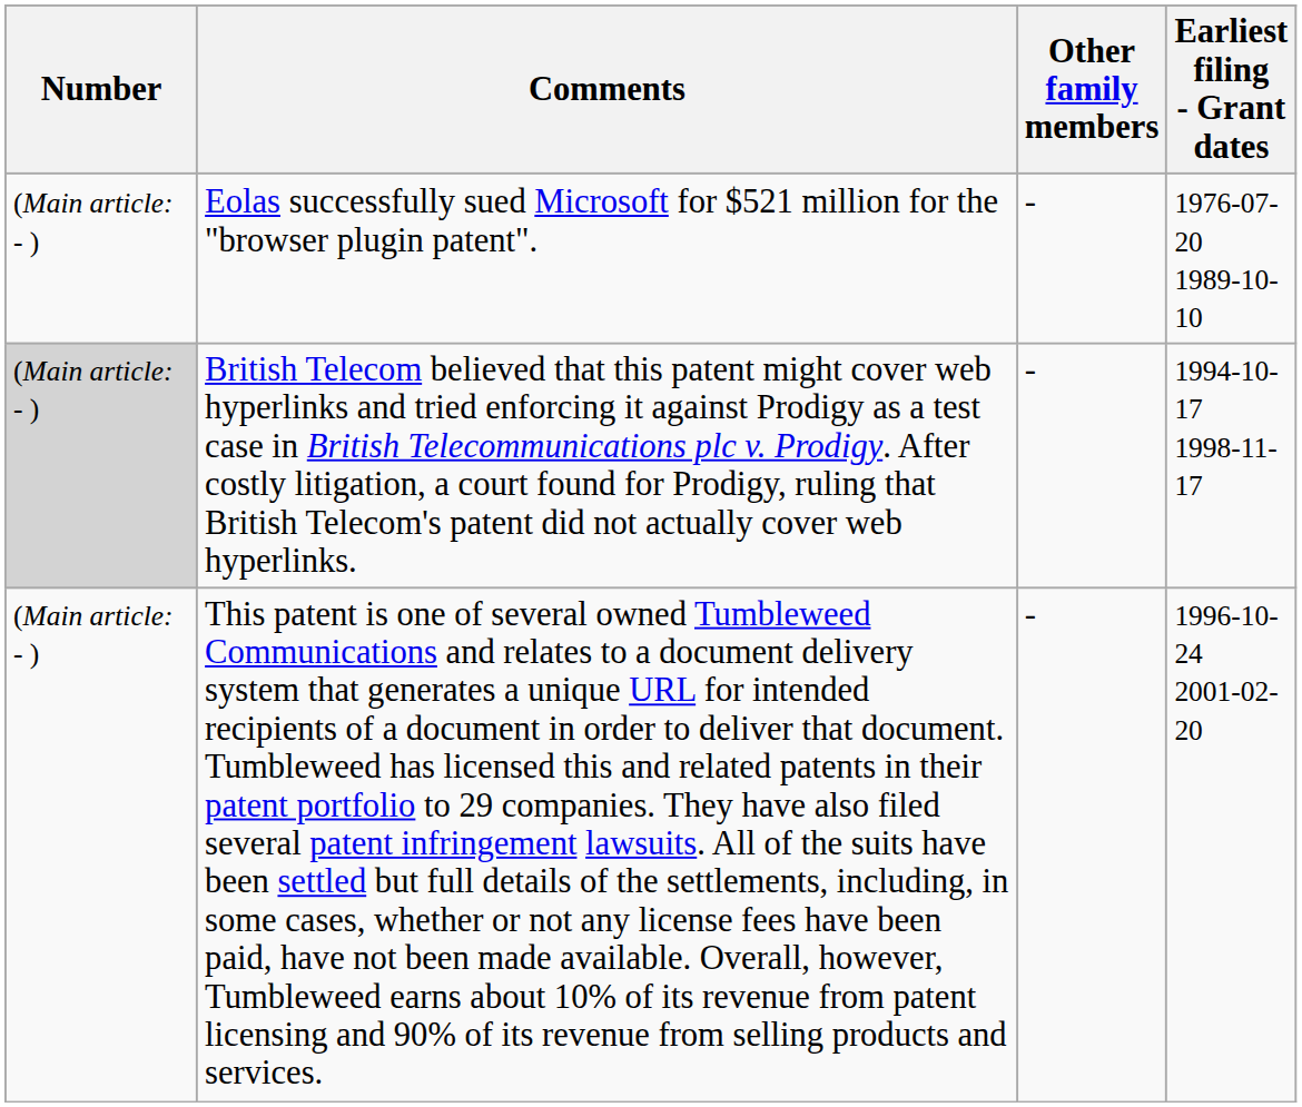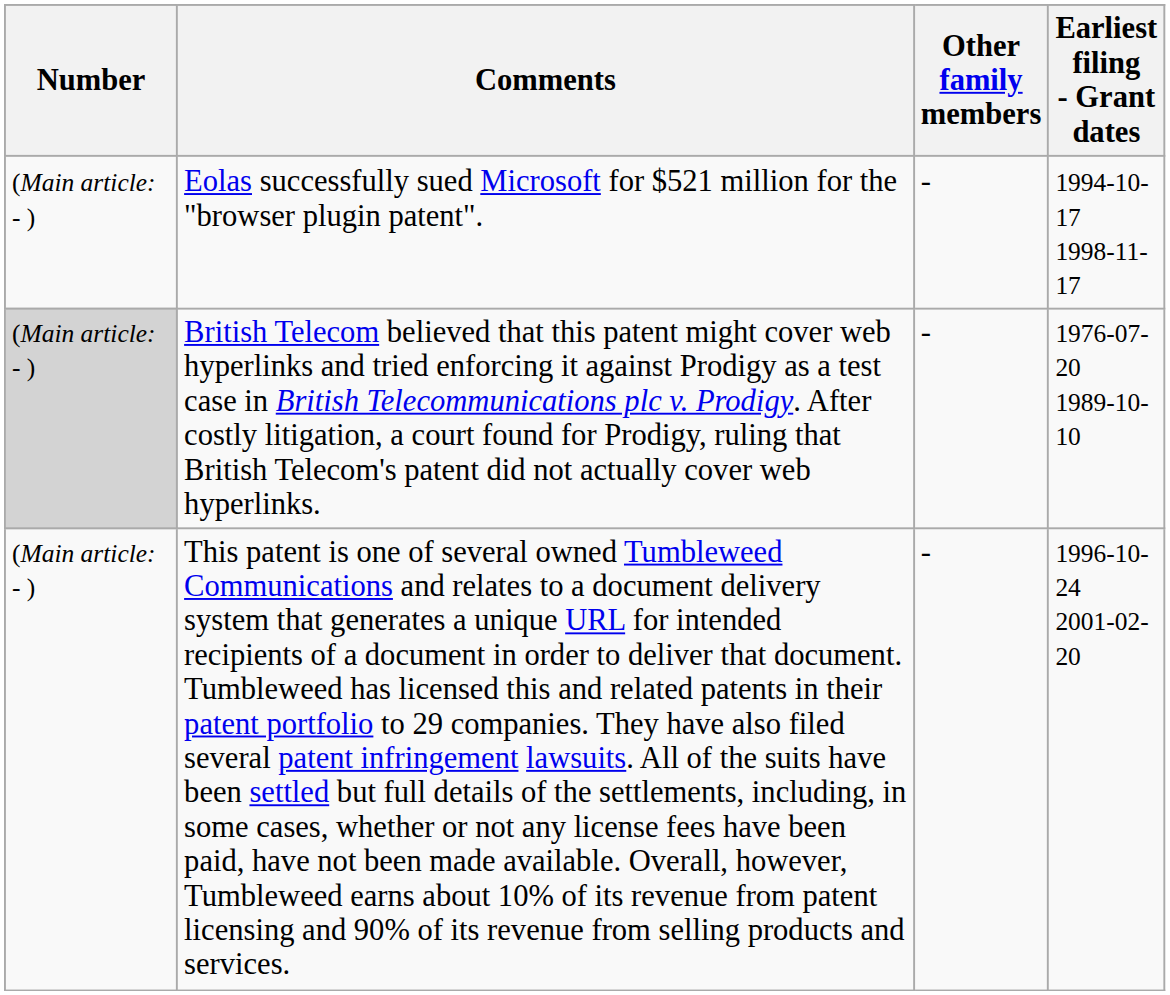row 2 | Earliest filing - Grant dates: 1976-07-20 1989-10-10 -> 1994-10-17 1998-11-17
row 3 | Earliest filing - Grant dates: 1994-10-17 1998-11-17 -> 1976-07-20 1989-10-10
